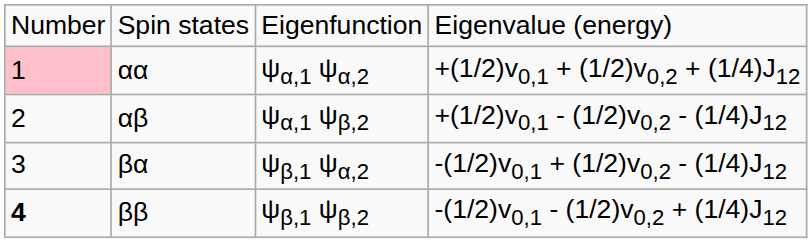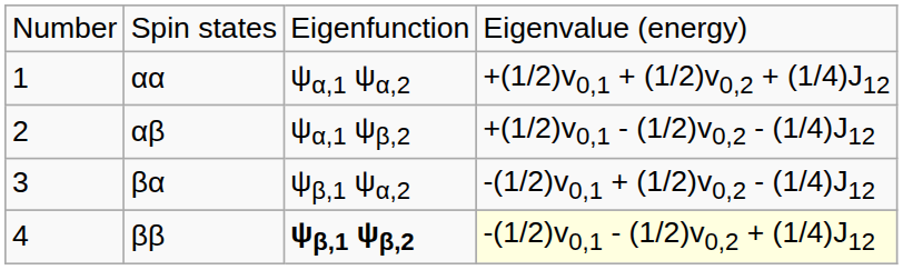αα | column 1: pink background -> no background
ββ | column 1: bold -> normal
ββ | column 3: normal -> bold
ββ | column 4: no background -> lightyellow background
